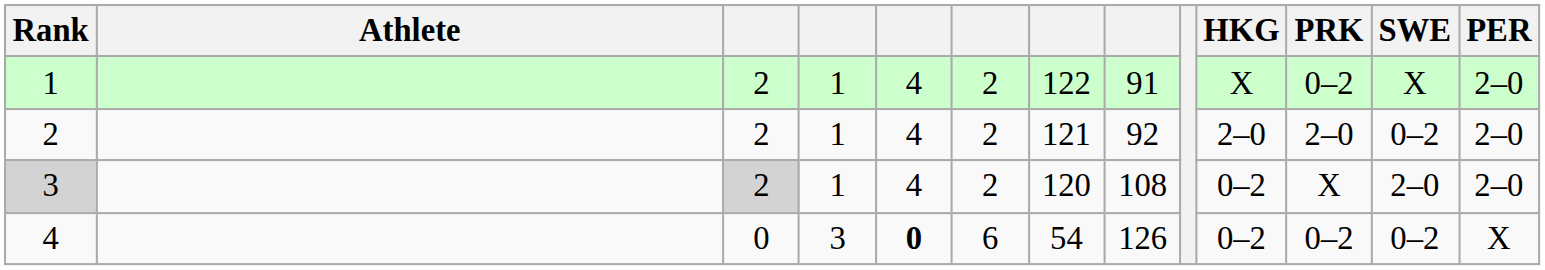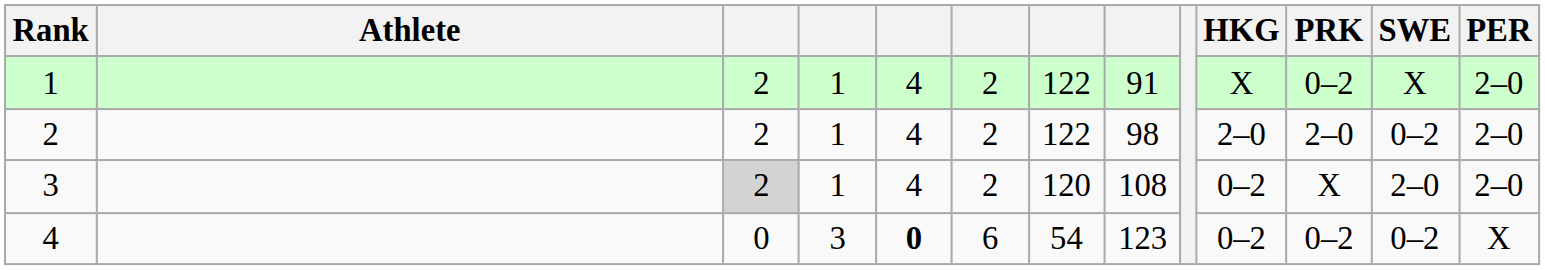row 3 | column 7: 121 -> 122
row 3 | column 8: 92 -> 98
row 4 | Rank: lightgrey background -> no background
row 5 | column 8: 126 -> 123
